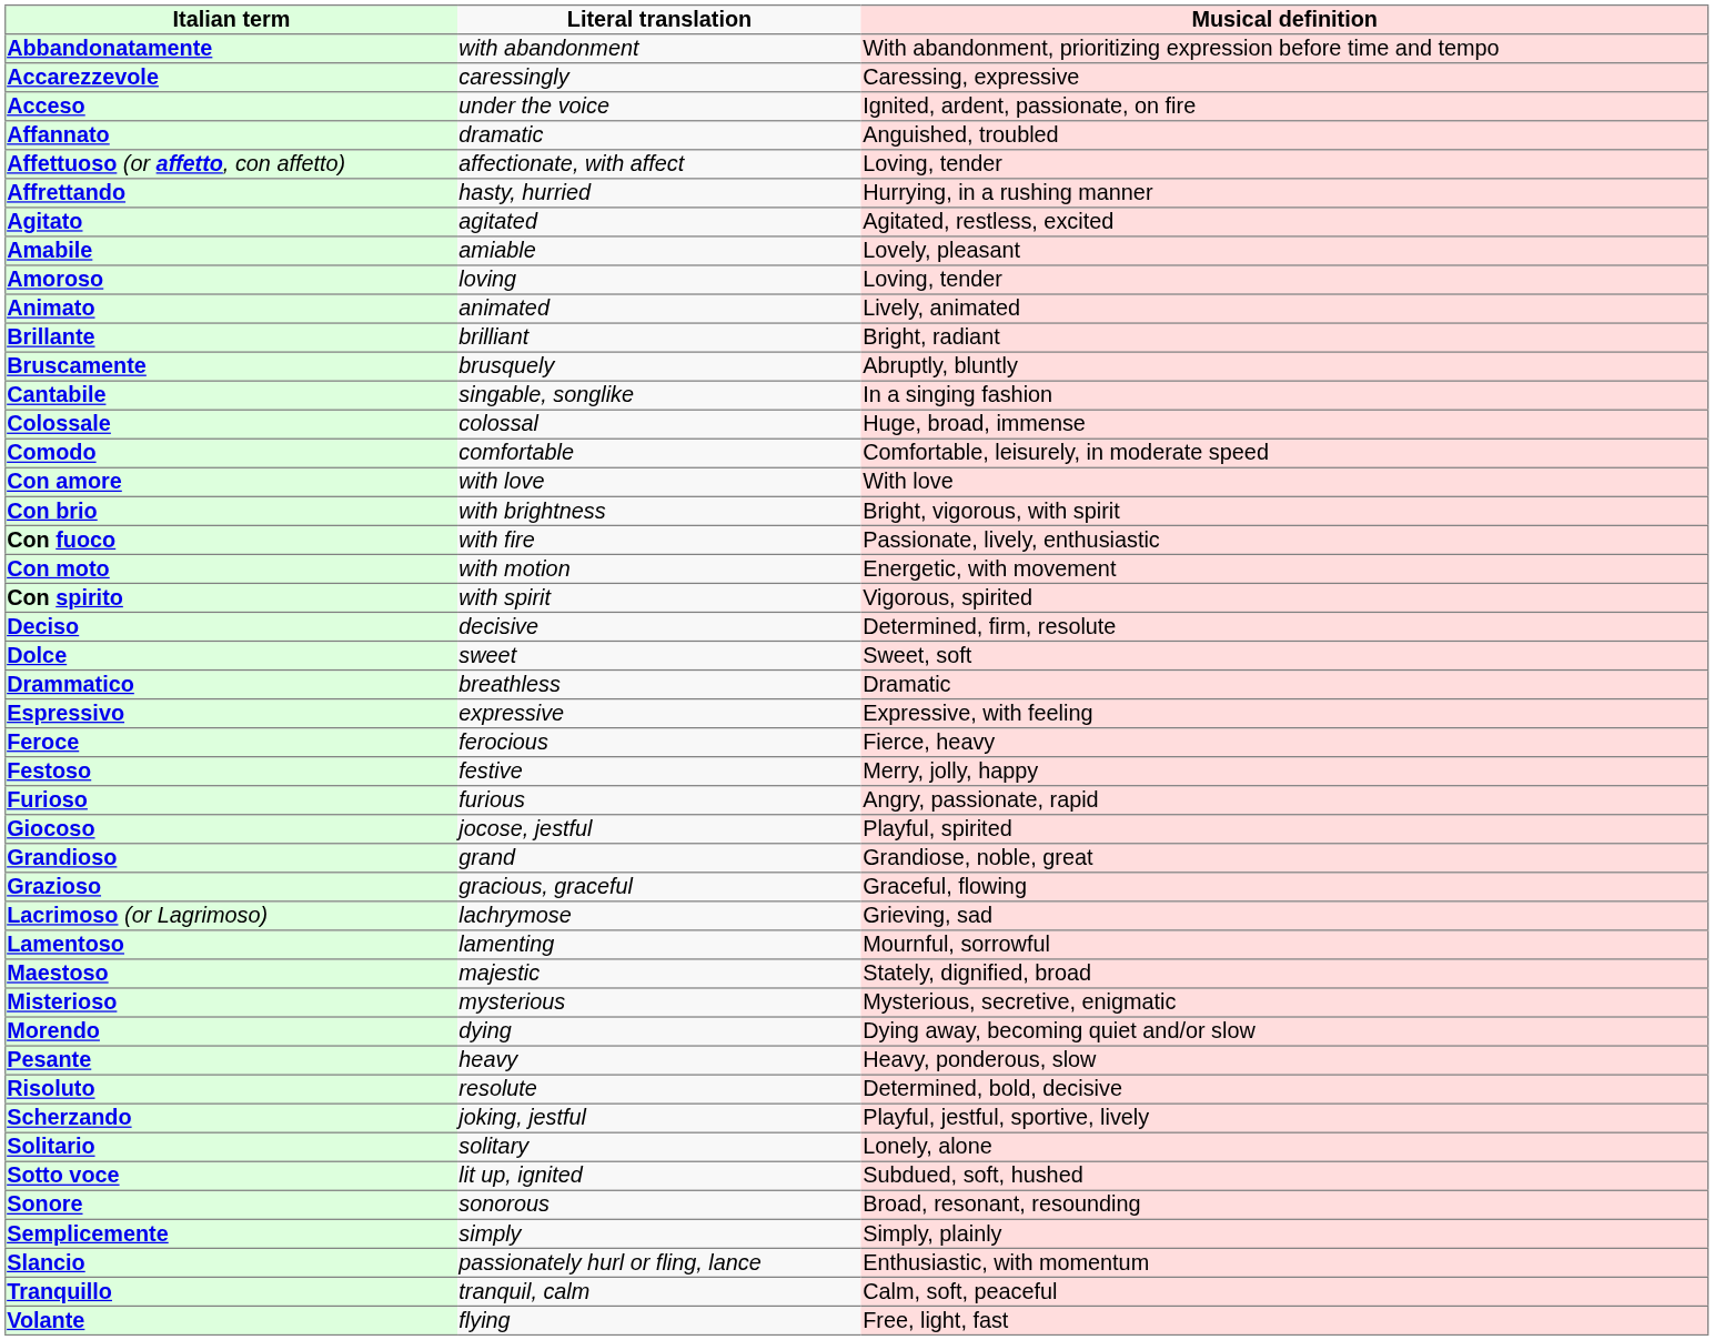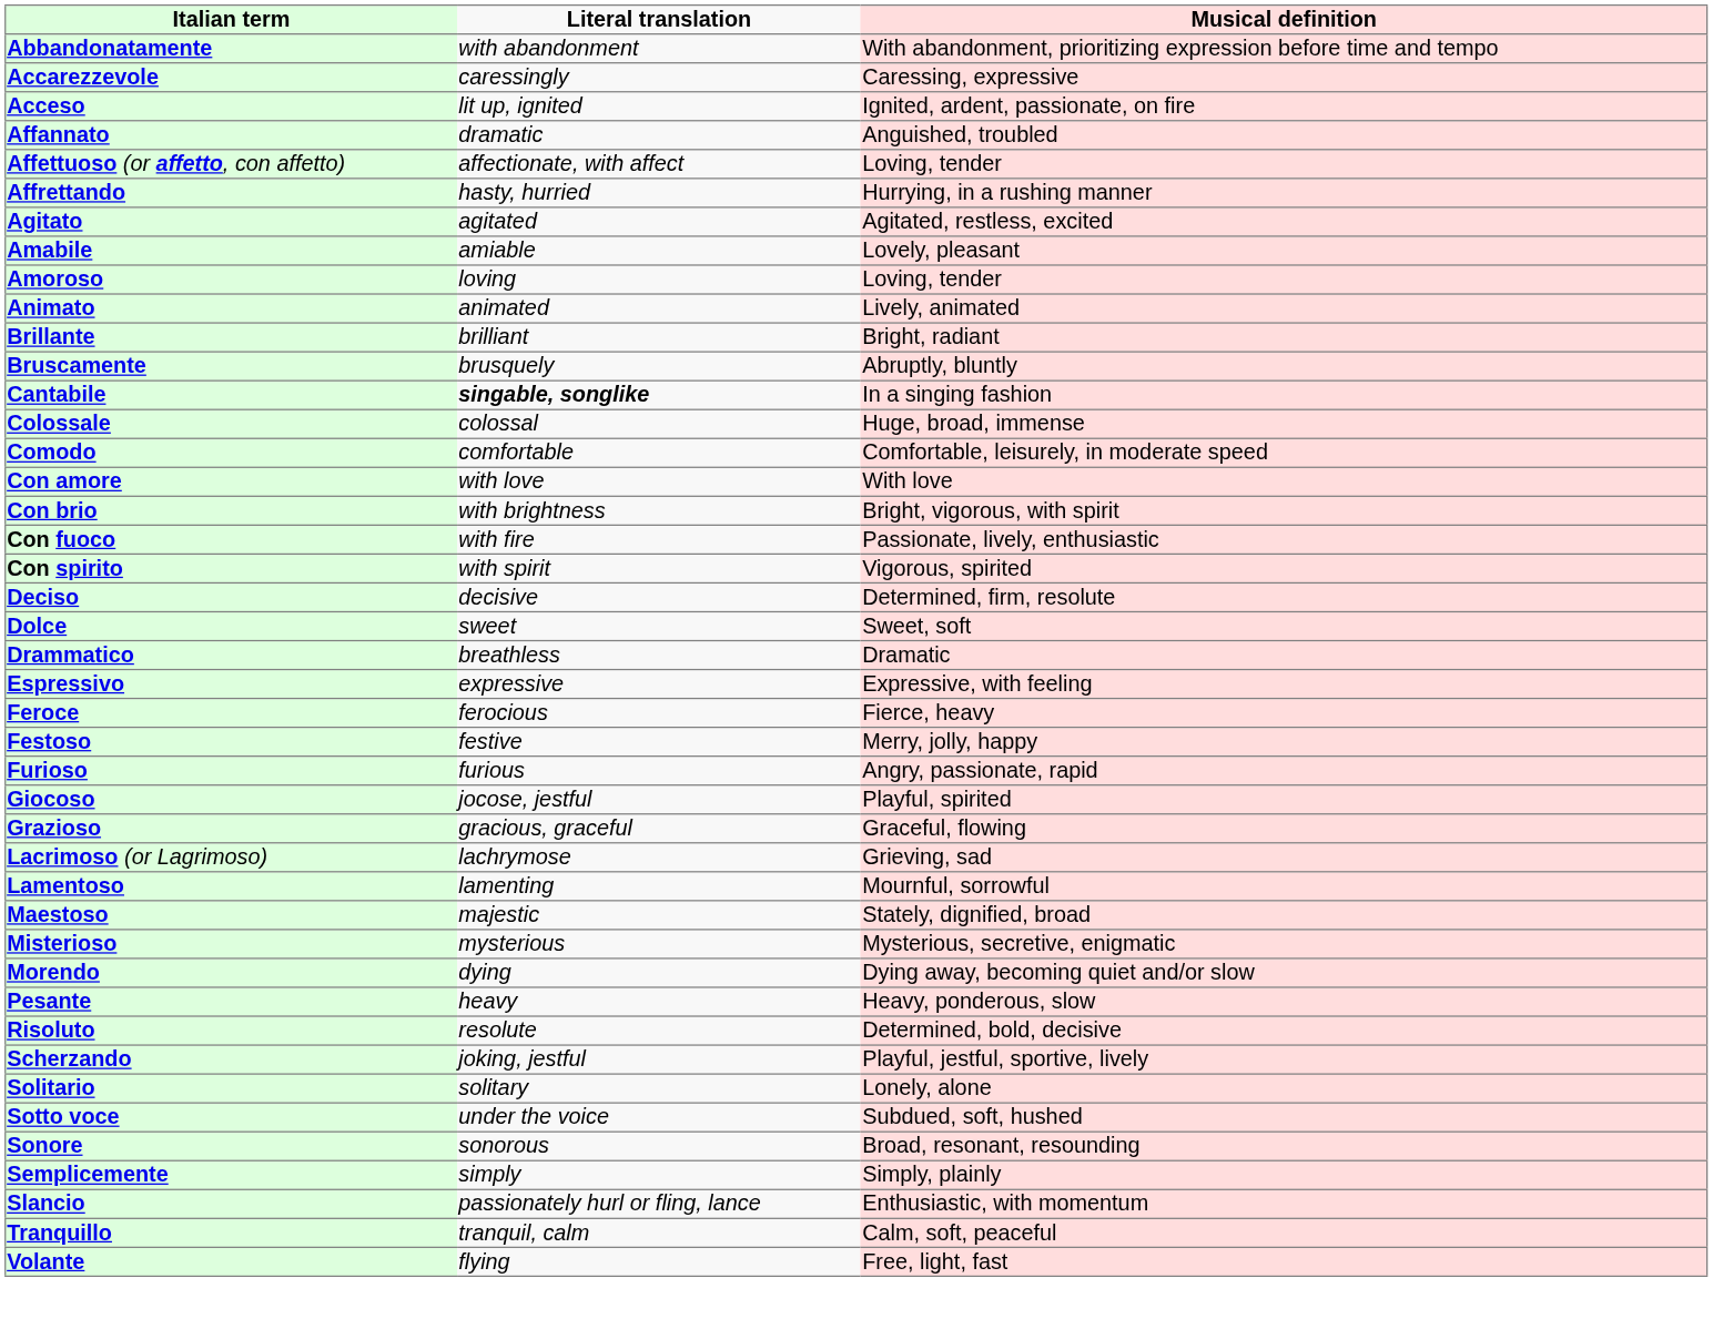Acceso | Literal translation: under the voice -> lit up, ignited
Cantabile | Literal translation: normal -> bold
- row: Con moto | with motion | Energetic, with movement
- row: Grandioso | grand | Grandiose, noble, great
Sotto voce | Literal translation: lit up, ignited -> under the voice
